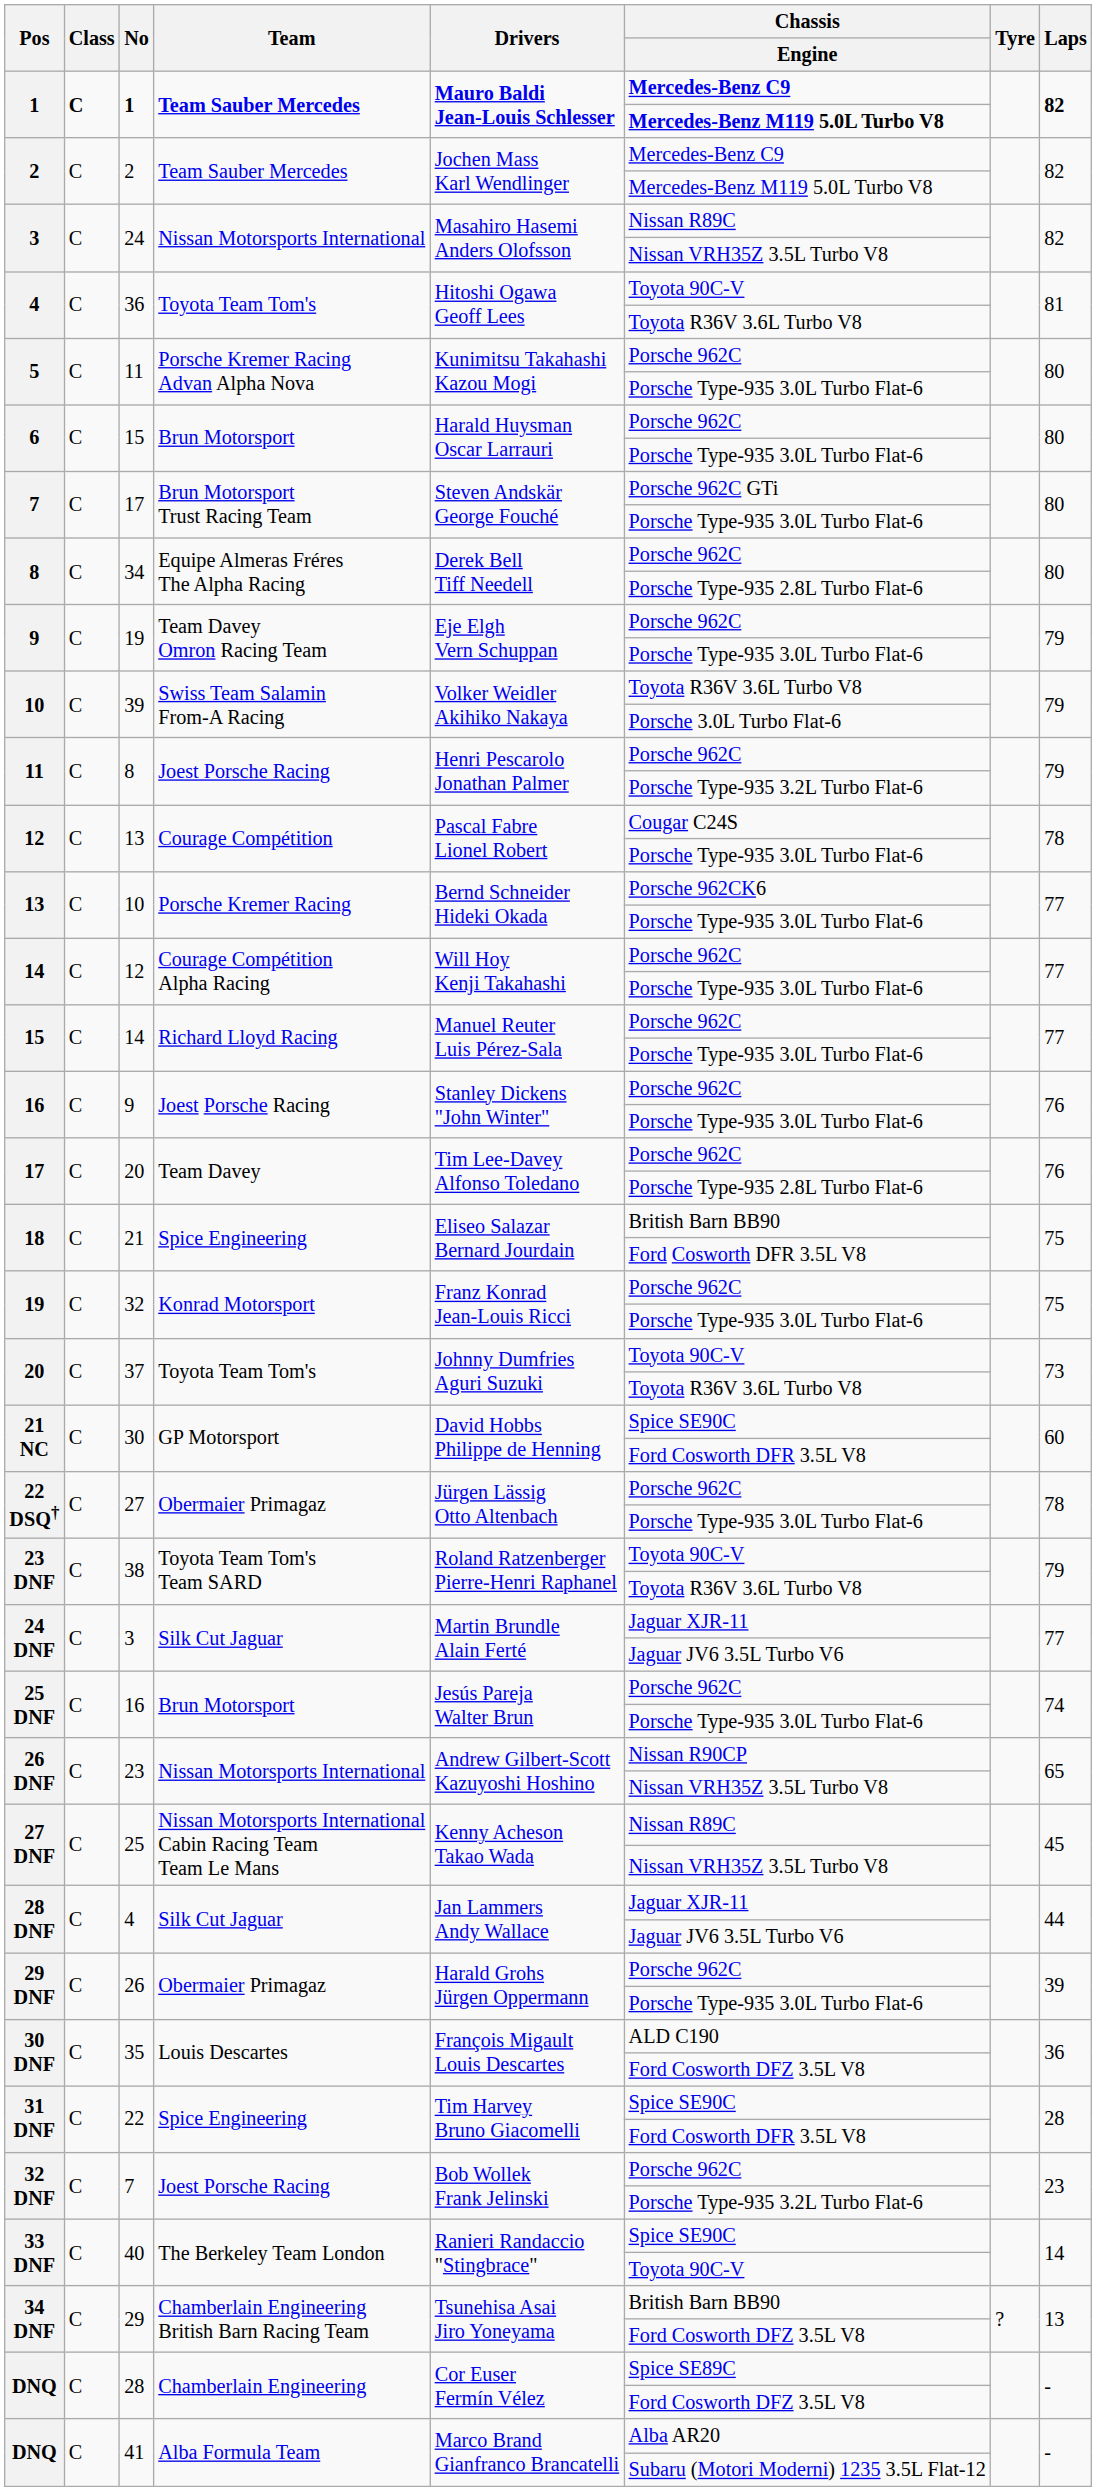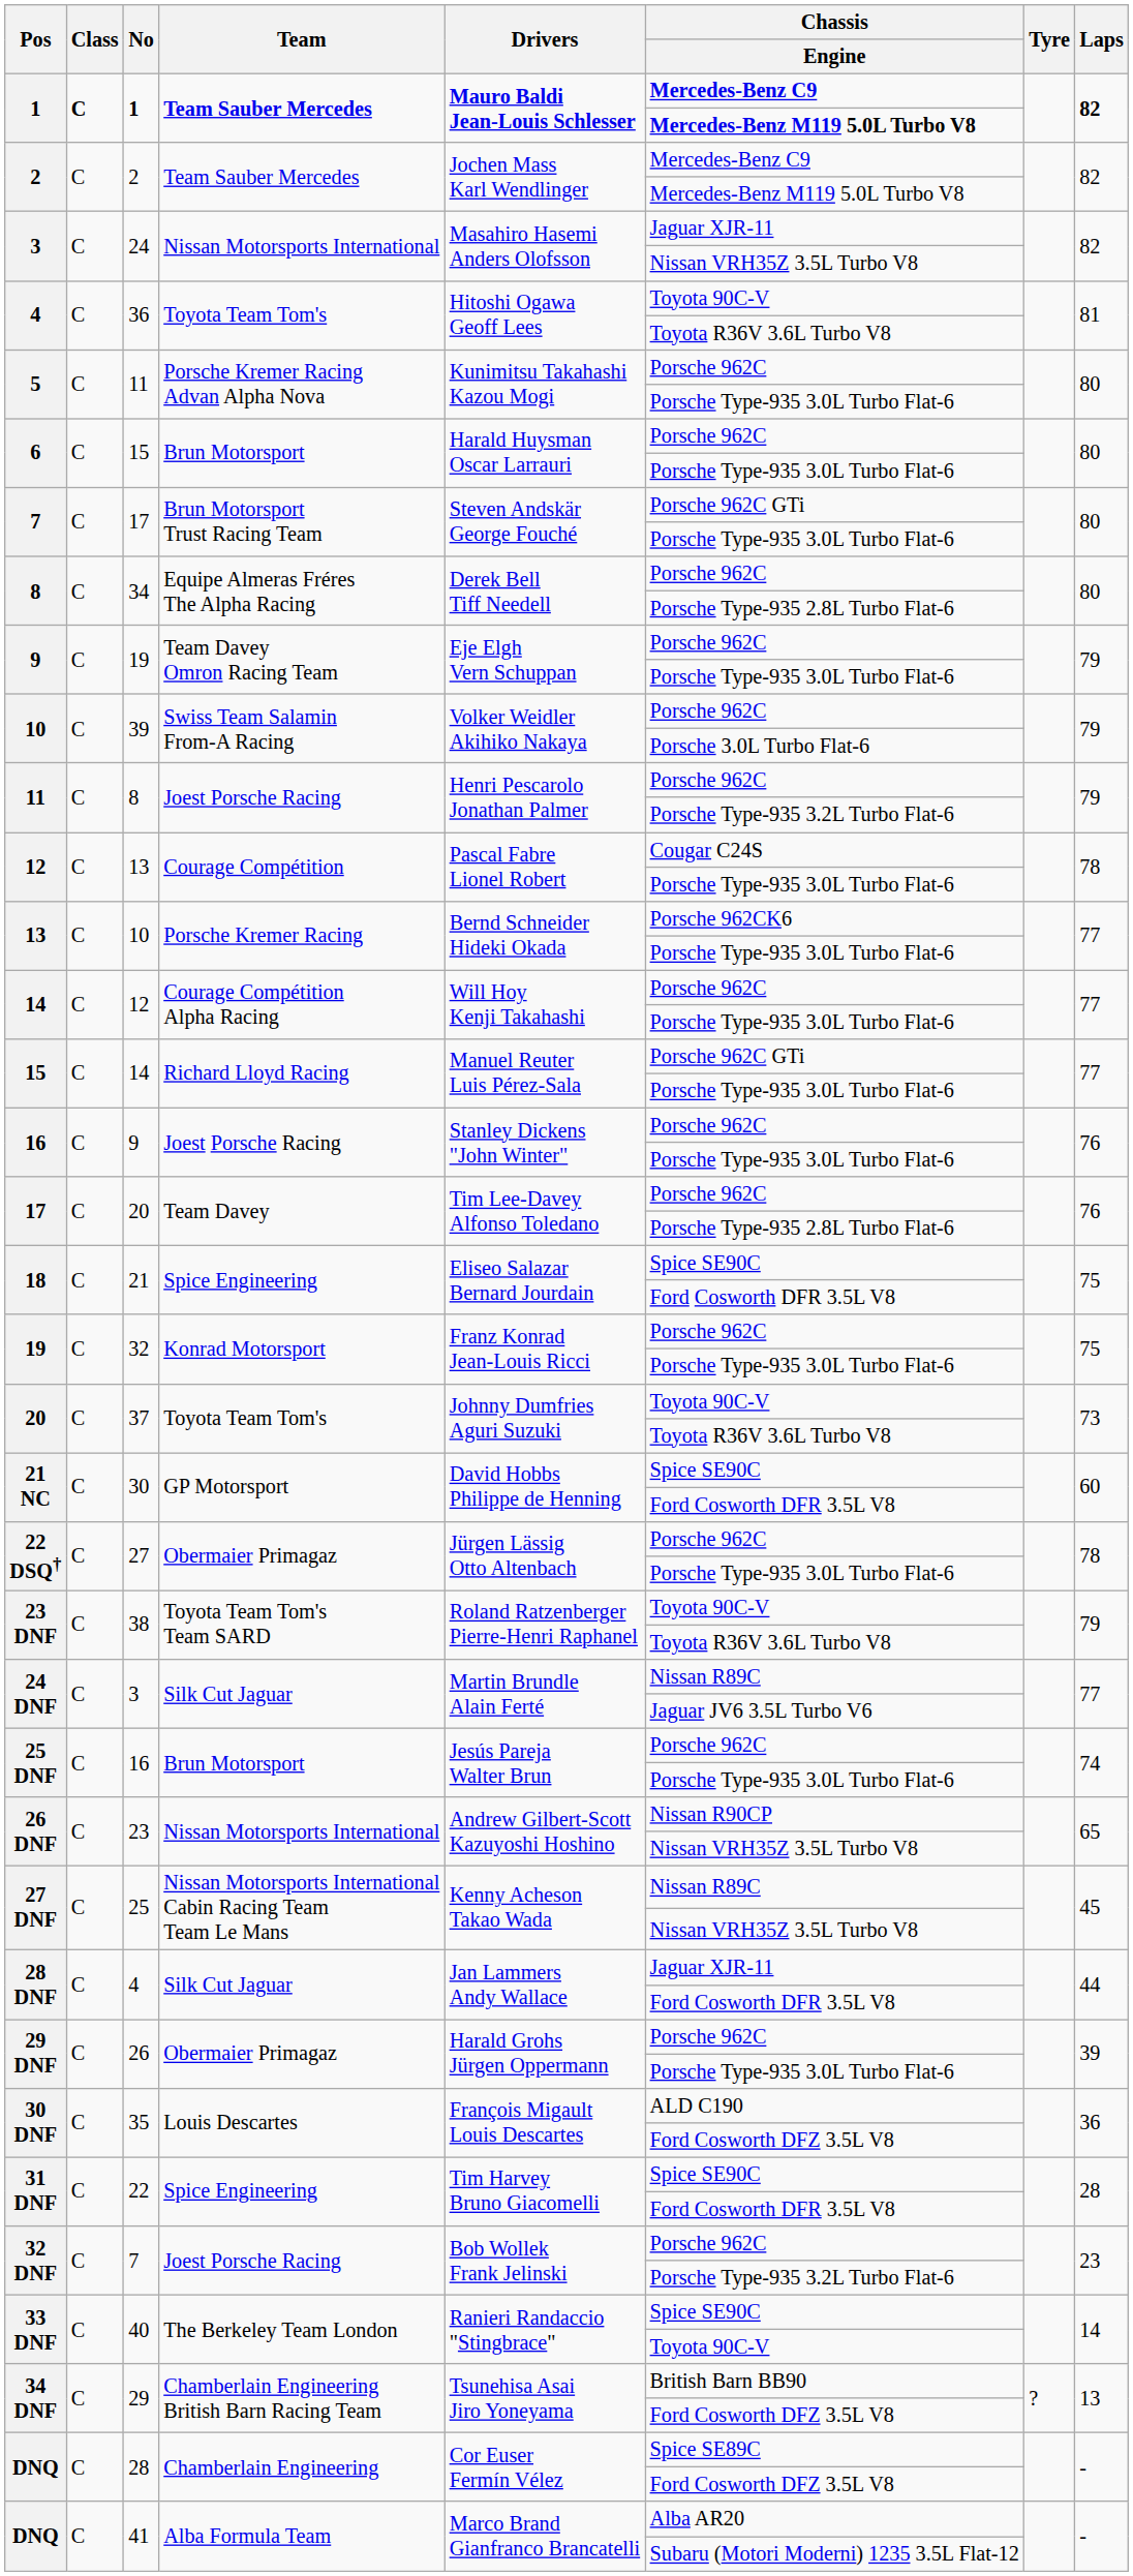row 7 | Chassis / Engine: Nissan R89C -> Jaguar XJR-11
row 21 | Chassis / Engine: Toyota R36V 3.6L Turbo V8 -> Porsche 962C
row 31 | Chassis / Engine: Porsche 962C -> Porsche 962C GTi
row 37 | Chassis / Engine: British Barn BB90 -> Spice SE90C
row 49 | Chassis / Engine: Jaguar XJR-11 -> Nissan R89C
row 58 | Chassis / Engine: Jaguar JV6 3.5L Turbo V6 -> Ford Cosworth DFR 3.5L V8
